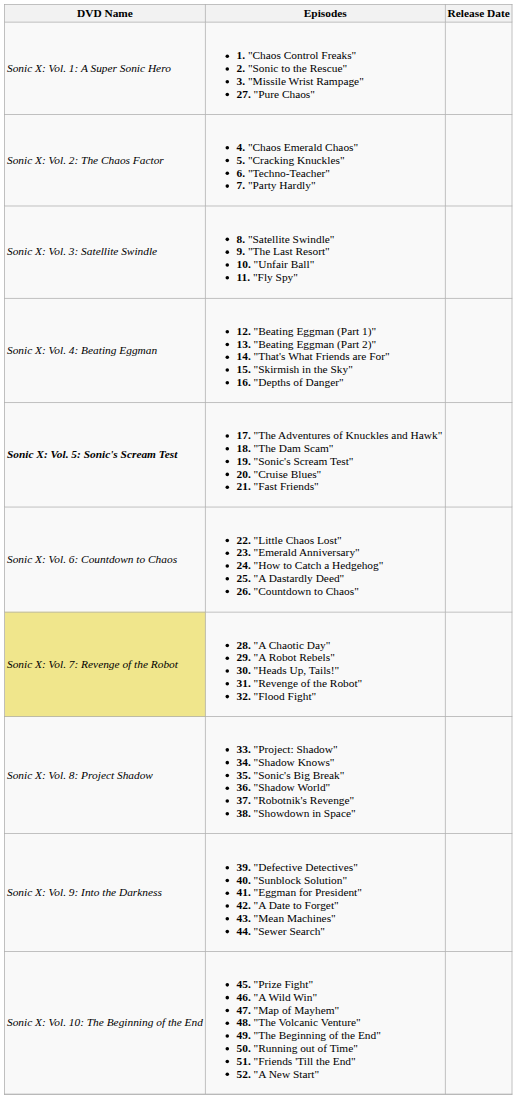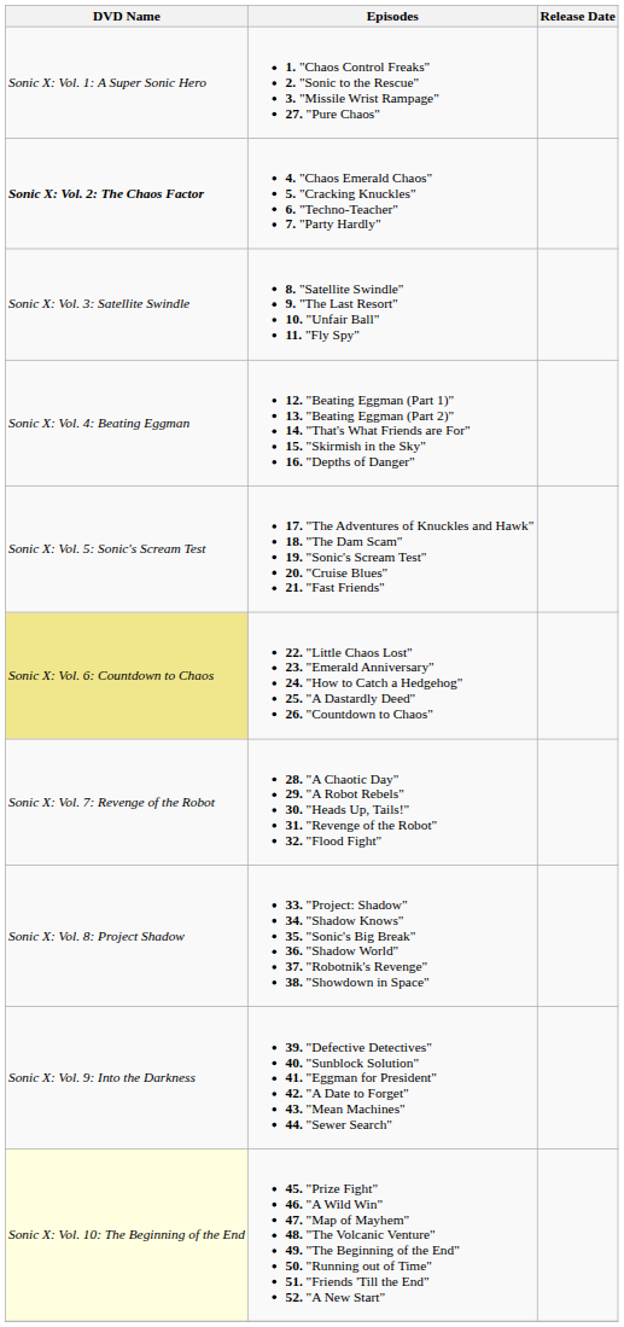Sonic X: Vol. 2: The Chaos Factor | DVD Name: normal -> bold
Sonic X: Vol. 5: Sonic's Scream Test | DVD Name: bold -> normal
Sonic X: Vol. 6: Countdown to Chaos | DVD Name: no background -> khaki background
Sonic X: Vol. 7: Revenge of the Robot | DVD Name: khaki background -> no background
Sonic X: Vol. 10: The Beginning of the End | DVD Name: no background -> lightyellow background
